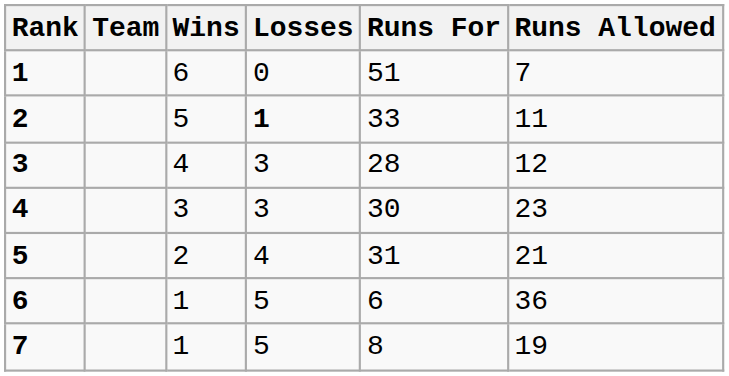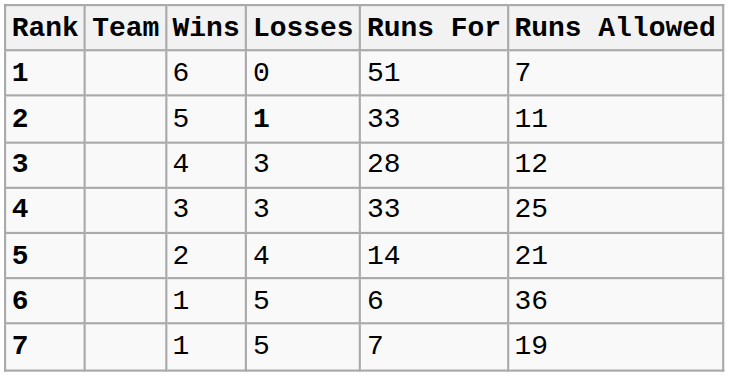row 5 | Runs For: 30 -> 33
row 5 | Runs Allowed: 23 -> 25
row 6 | Runs For: 31 -> 14
row 8 | Runs For: 8 -> 7
